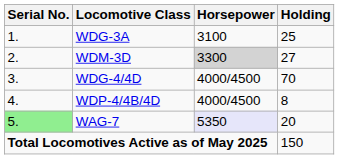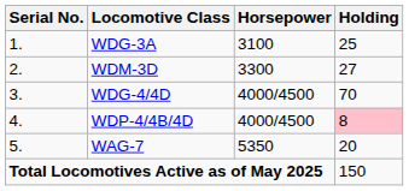WDM-3D | Horsepower: lightgrey background -> no background
WDP-4/4B/4D | Holding: no background -> pink background
WAG-7 | Serial No.: lightgreen background -> no background
WAG-7 | Horsepower: lavender background -> no background
